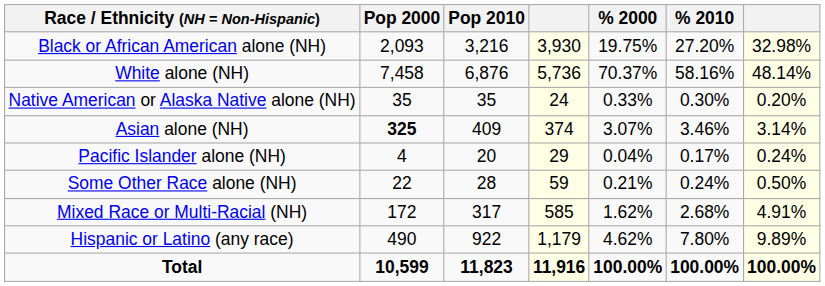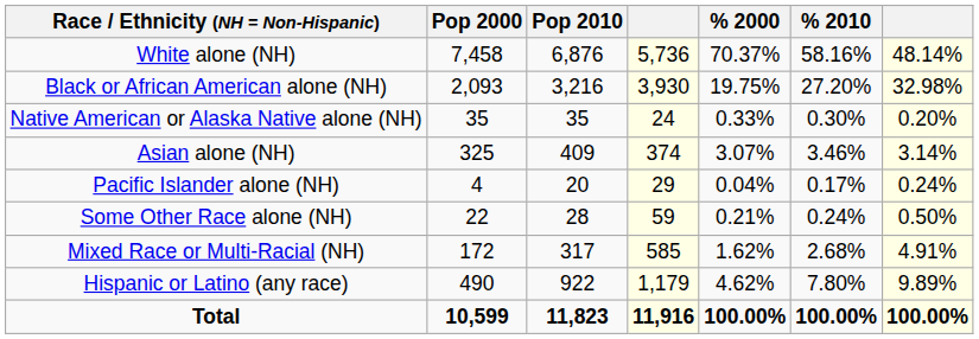rows swapped: White alone (NH) <-> Black or African American alone (NH)
Asian alone (NH) | Pop 2000: bold -> normal
